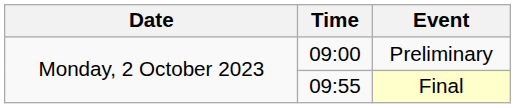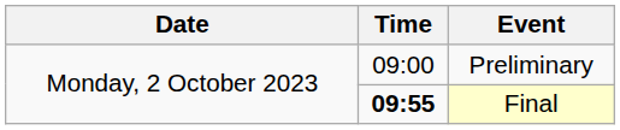Final | Time: normal -> bold
